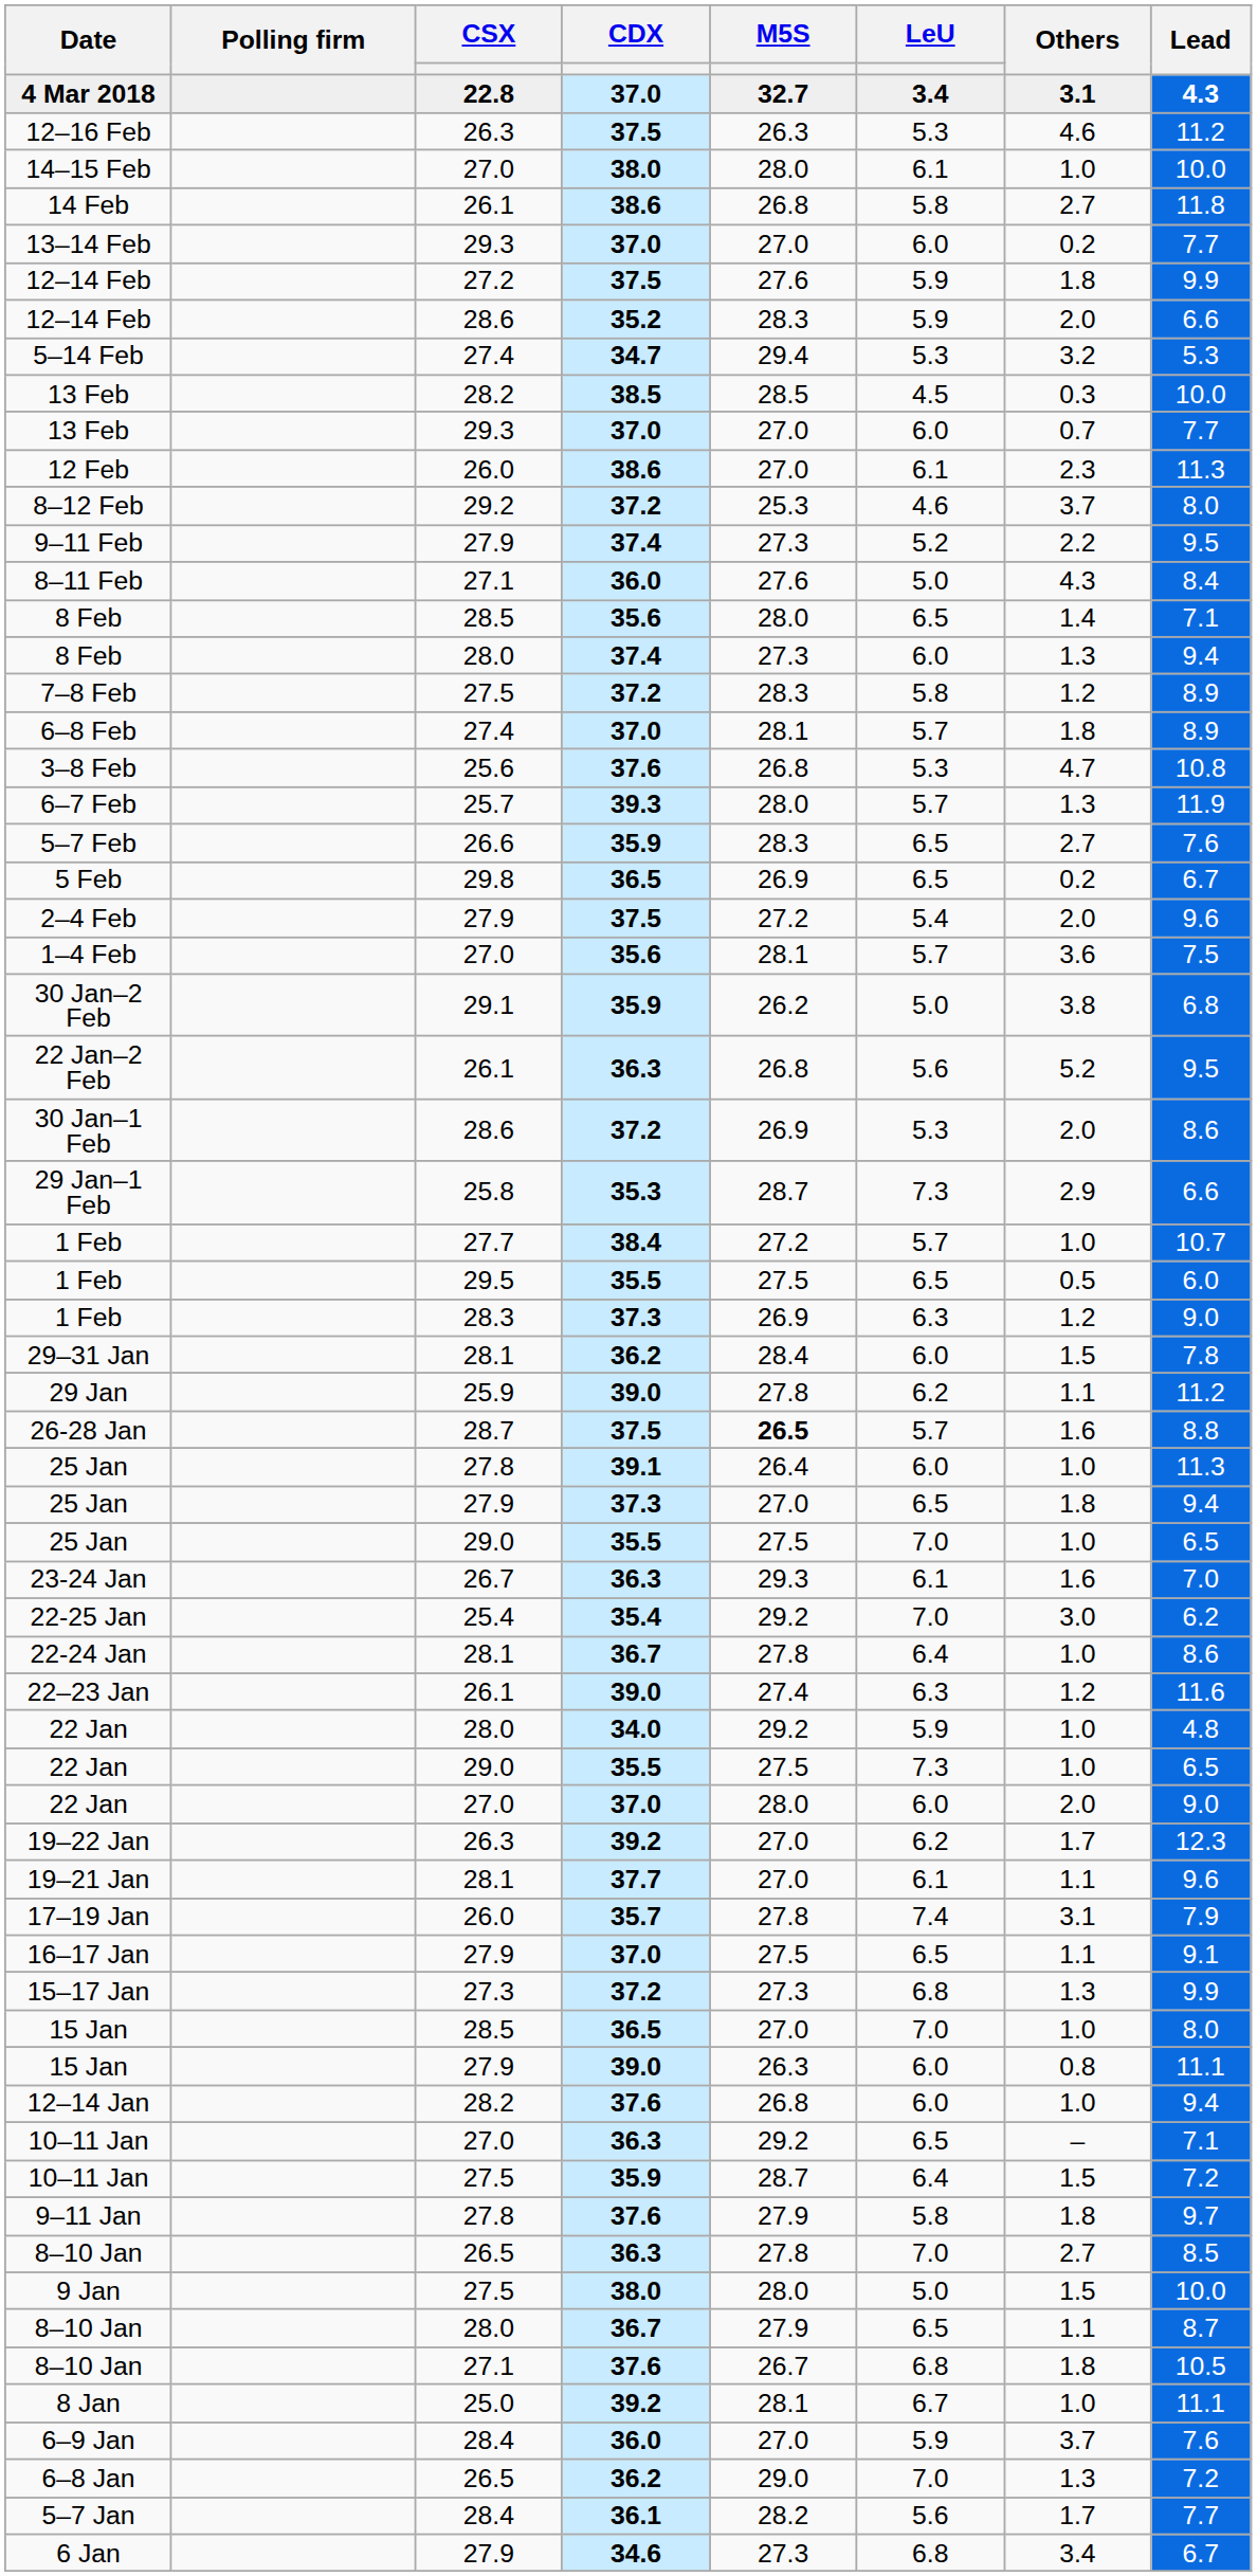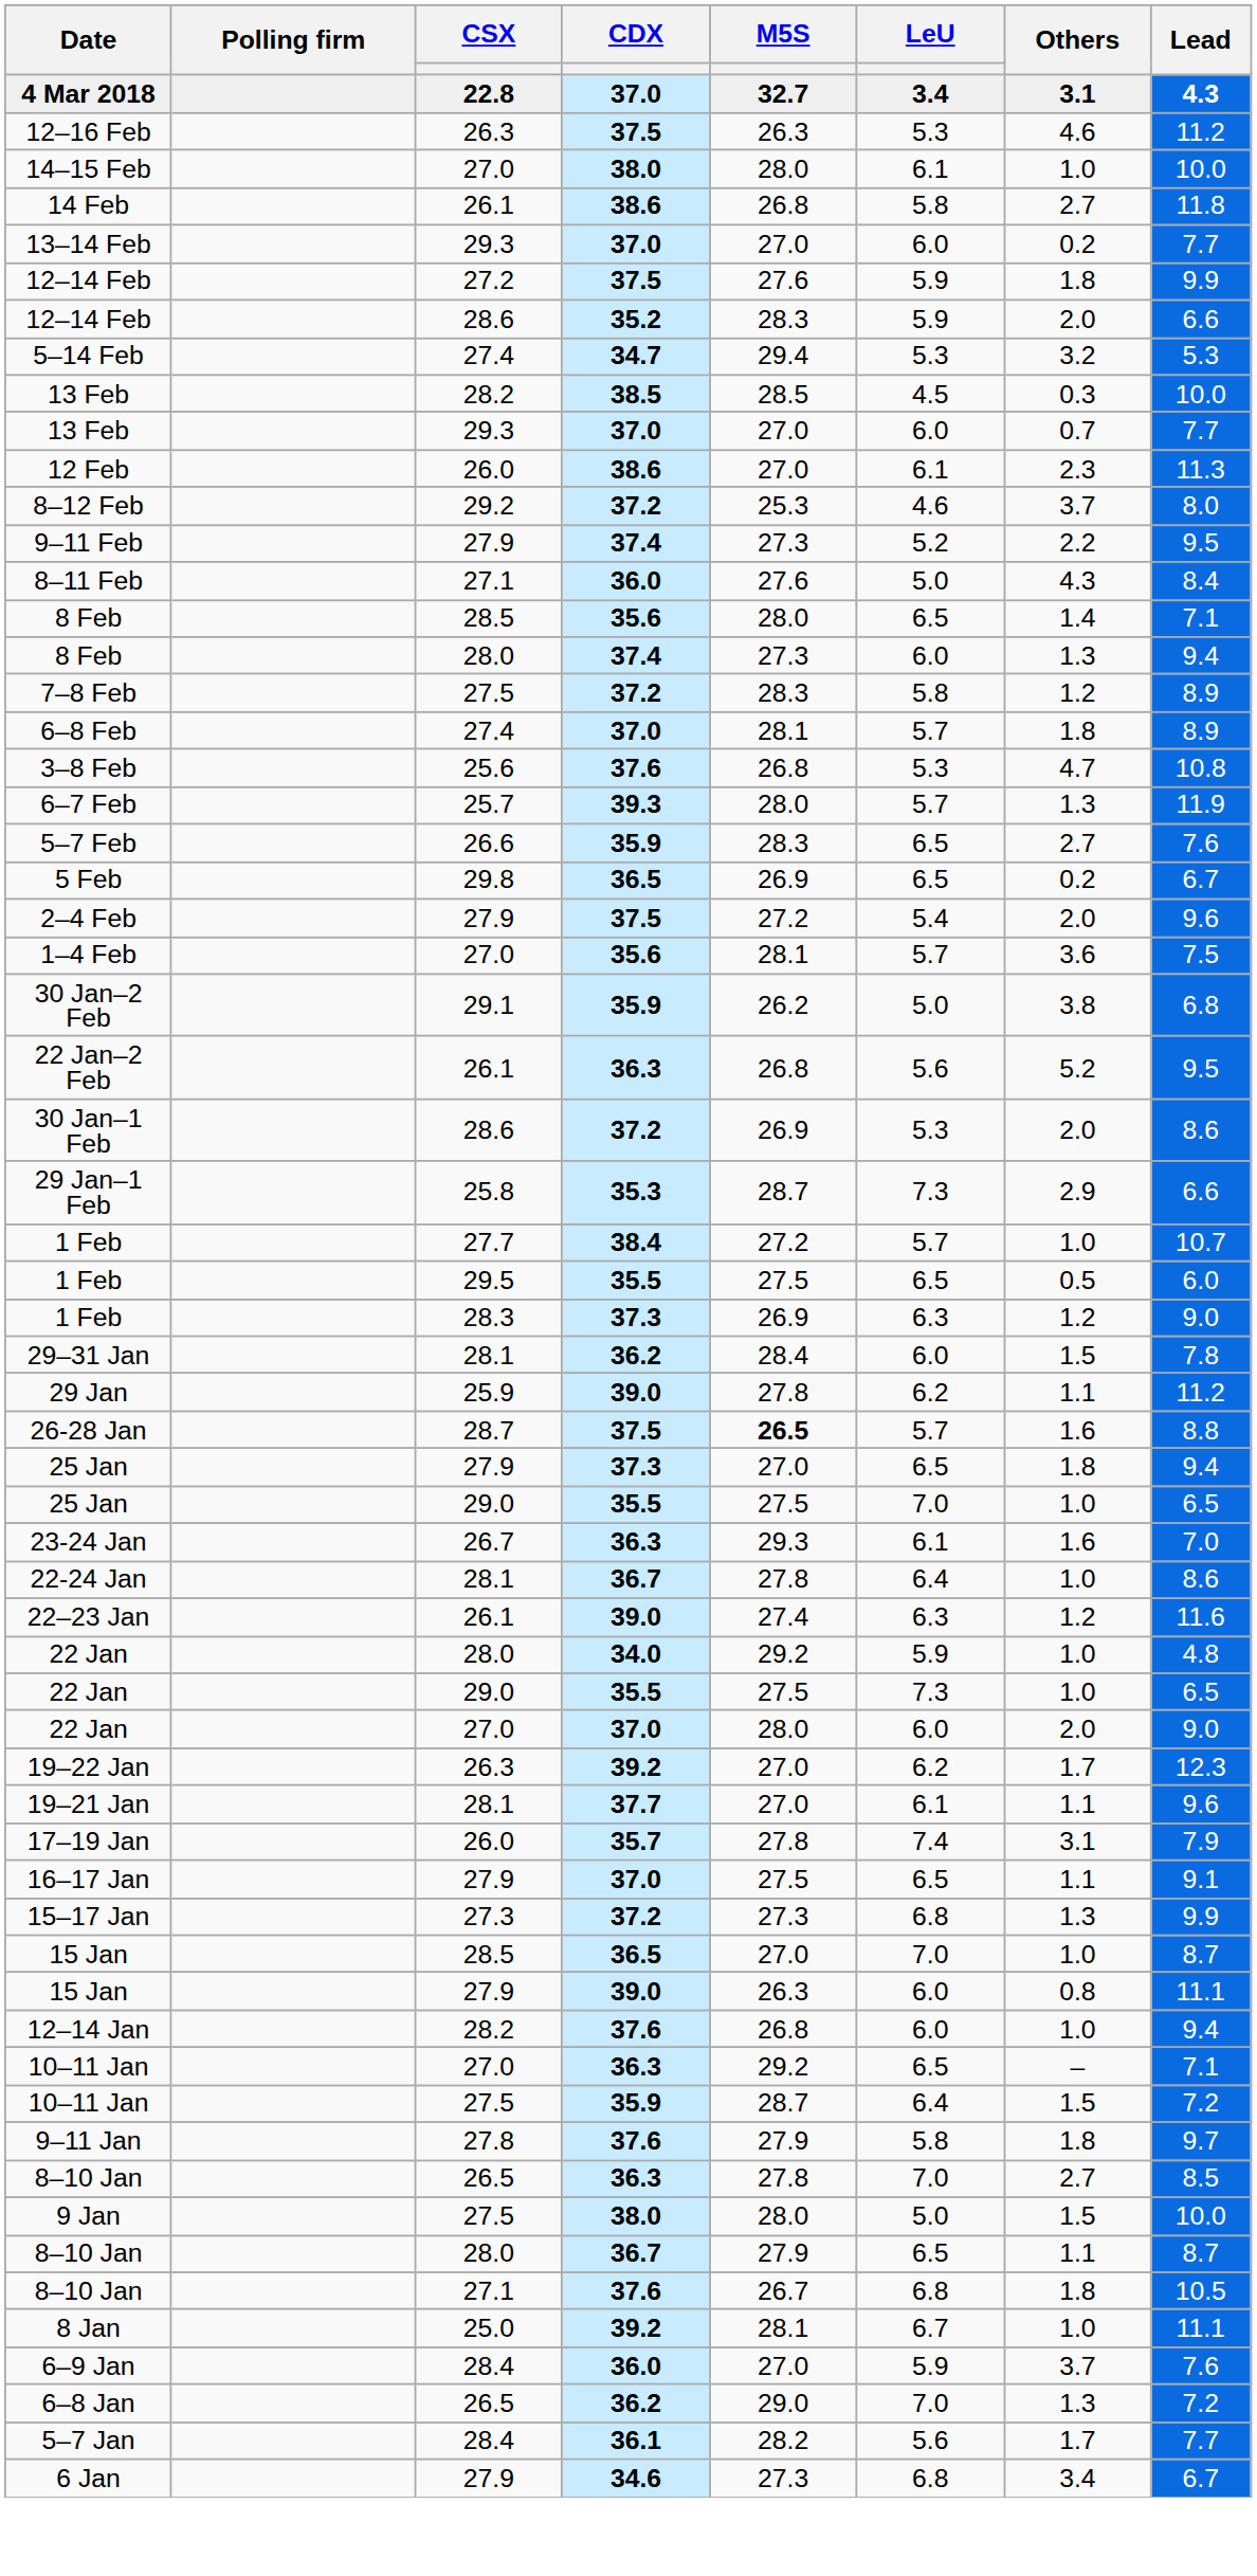- row: 25 Jan | 27.8 | 39.1 | 26.4 | 6.0 | 1.0 | 11.3
- row: 22-25 Jan | 25.4 | 35.4 | 29.2 | 7.0 | 3.0 | 6.2
15 Jan / 28.5 | Lead: 8.0 -> 8.7
